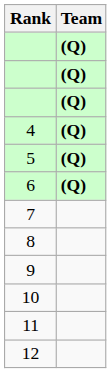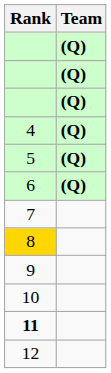row 9 | Rank: no background -> gold background
row 12 | Rank: normal -> bold
